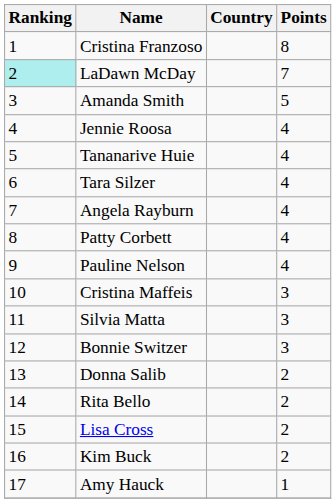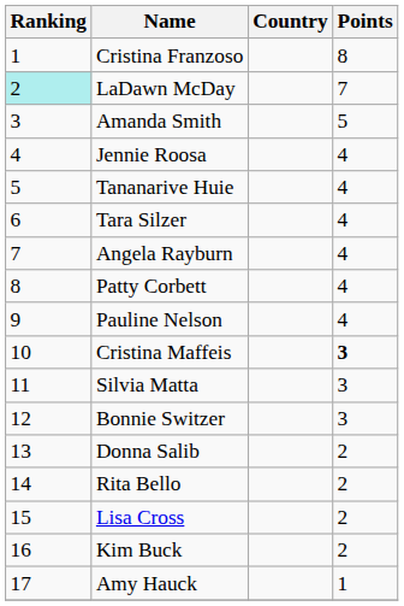Cristina Maffeis | Points: normal -> bold
